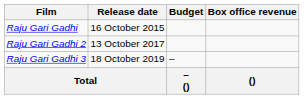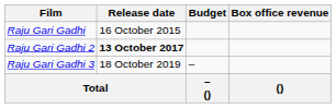Raju Gari Gadhi 2 | Release date: normal -> bold
